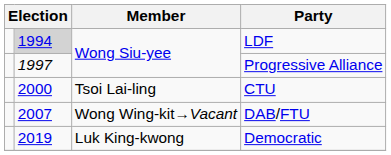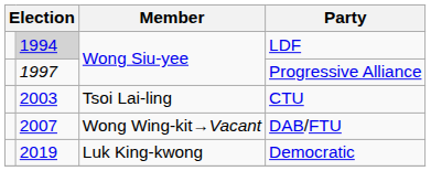CTU | column 2: 2000 -> 2003
